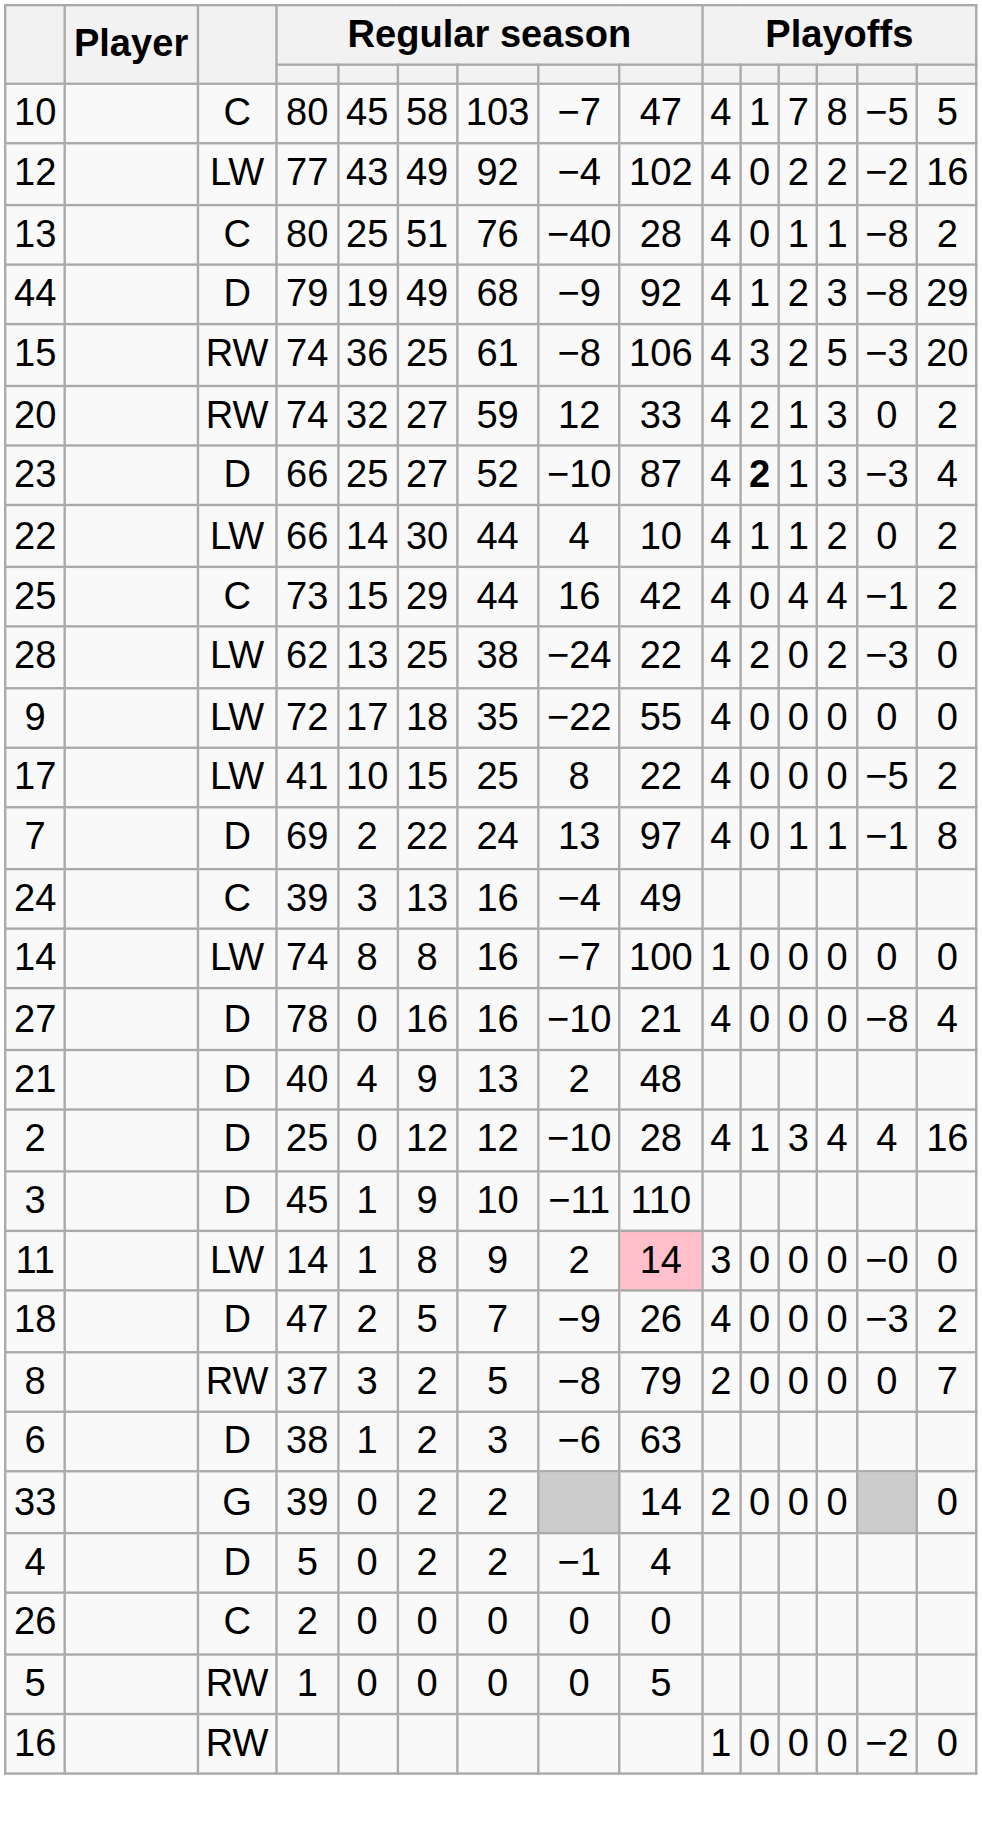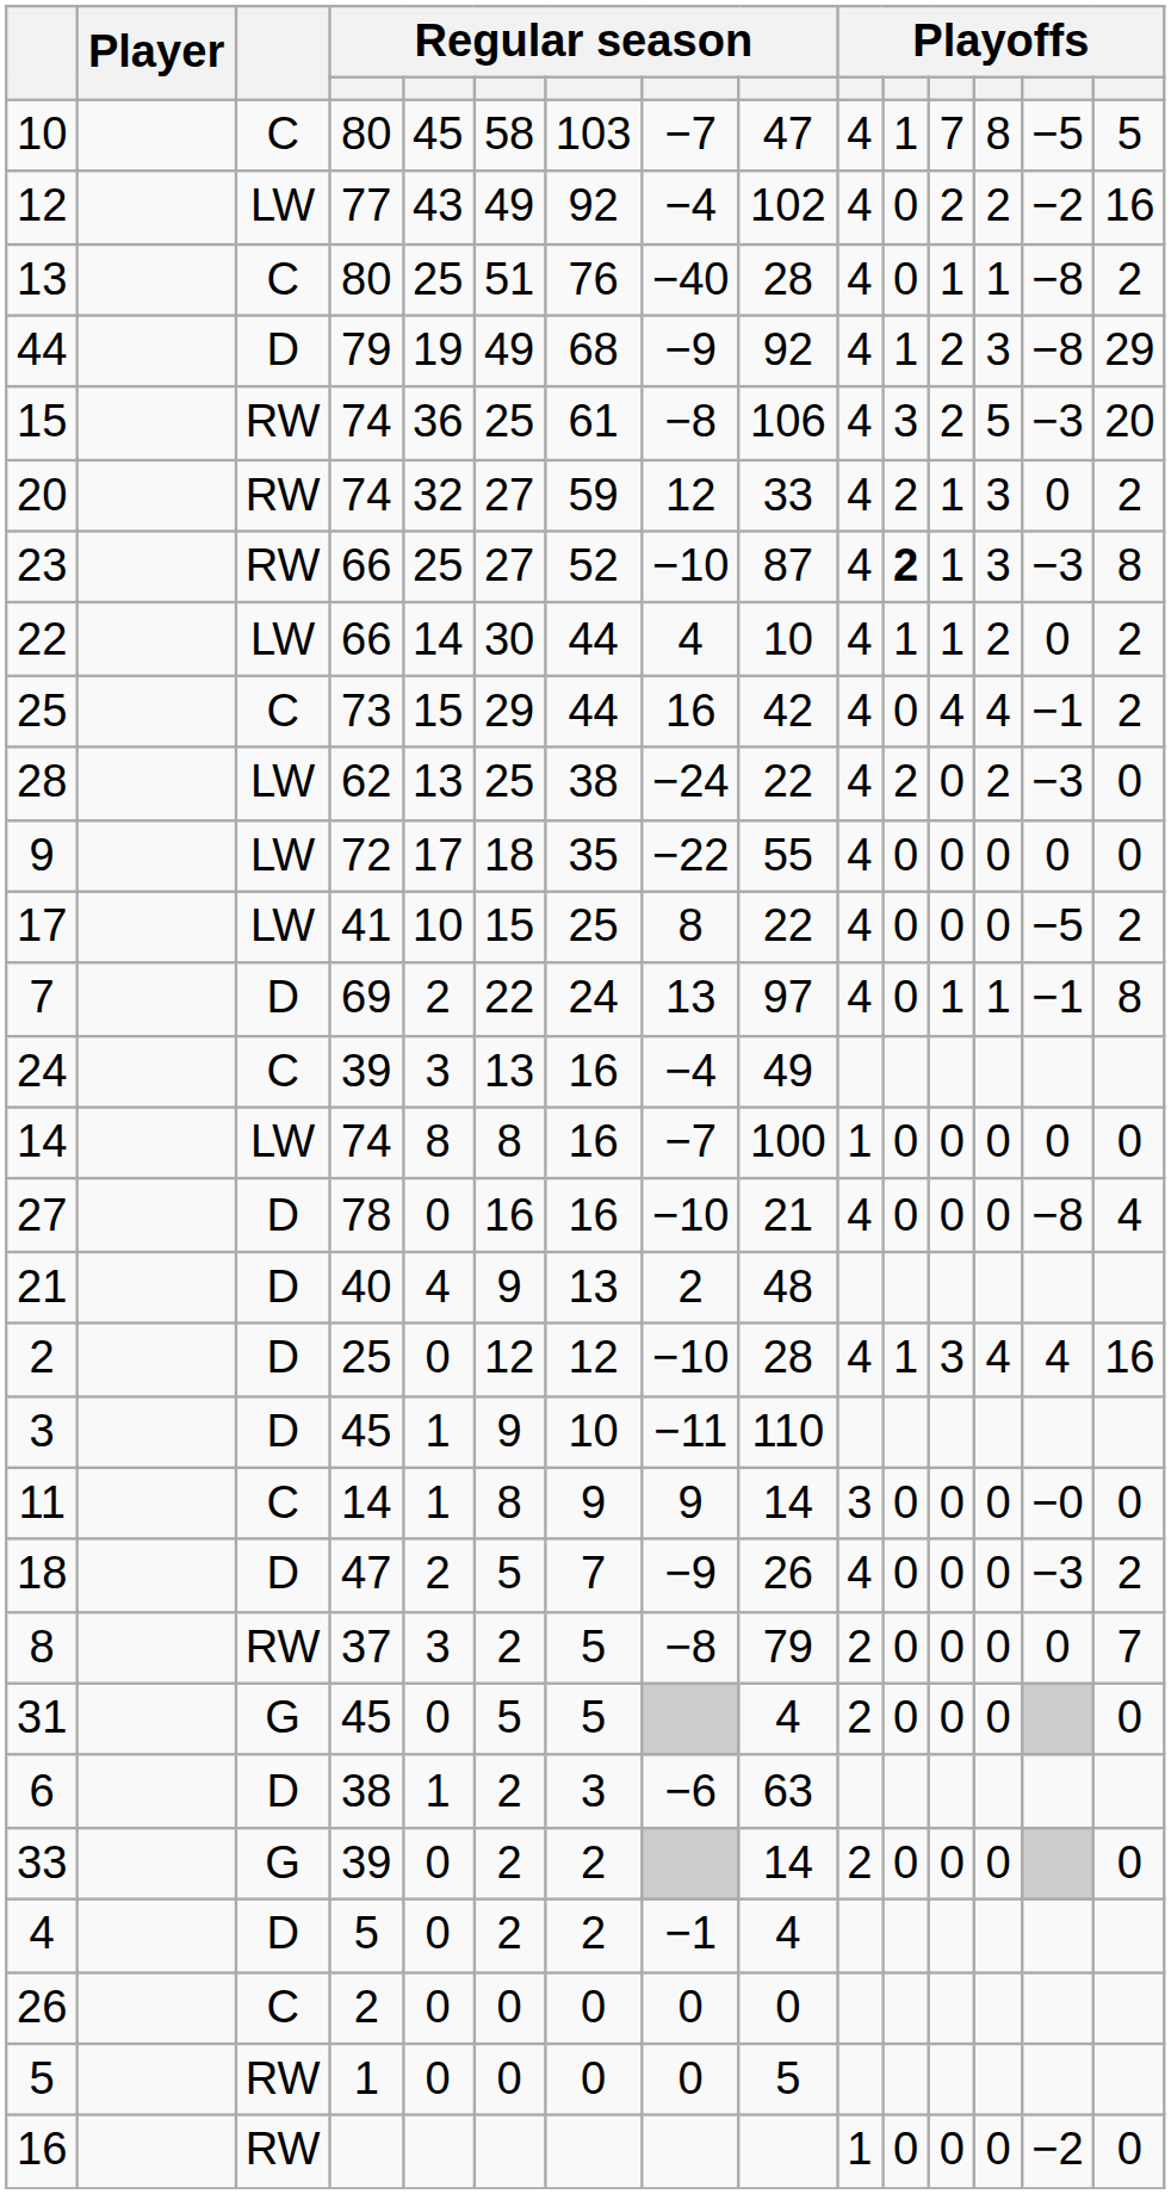23 | column 3: D -> RW
23 | column 15: 4 -> 8
11 | column 3: LW -> C
11 | column 8: 2 -> 9
11 | column 9: pink background -> no background
+ row: 31 | G | 45 | 0 | 5 | 5 | 4 | 2 | 0 | 0 | 0 | 0
